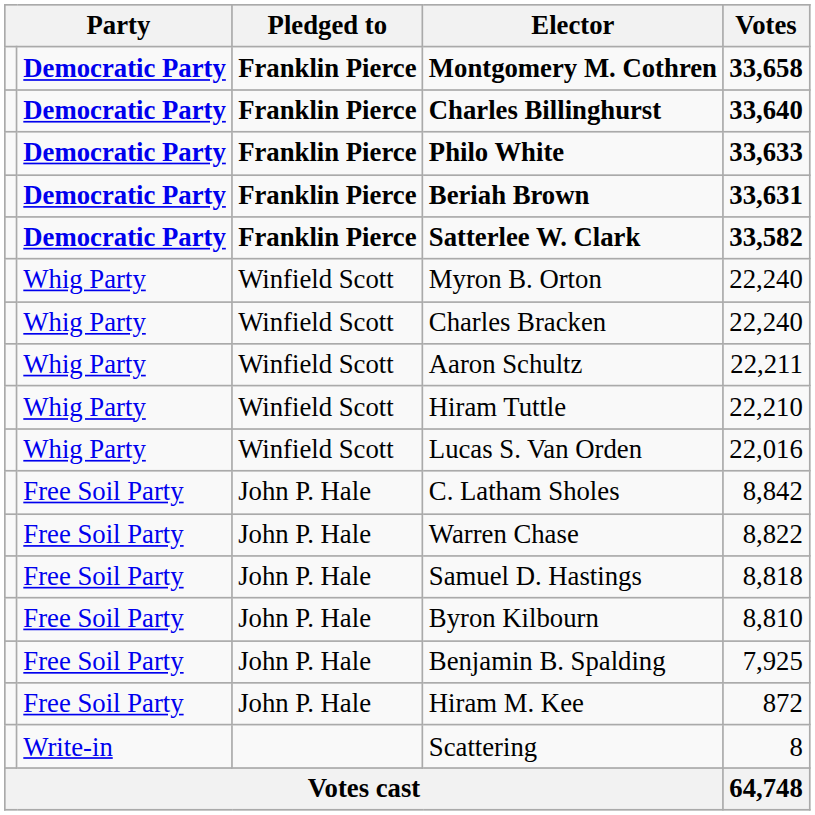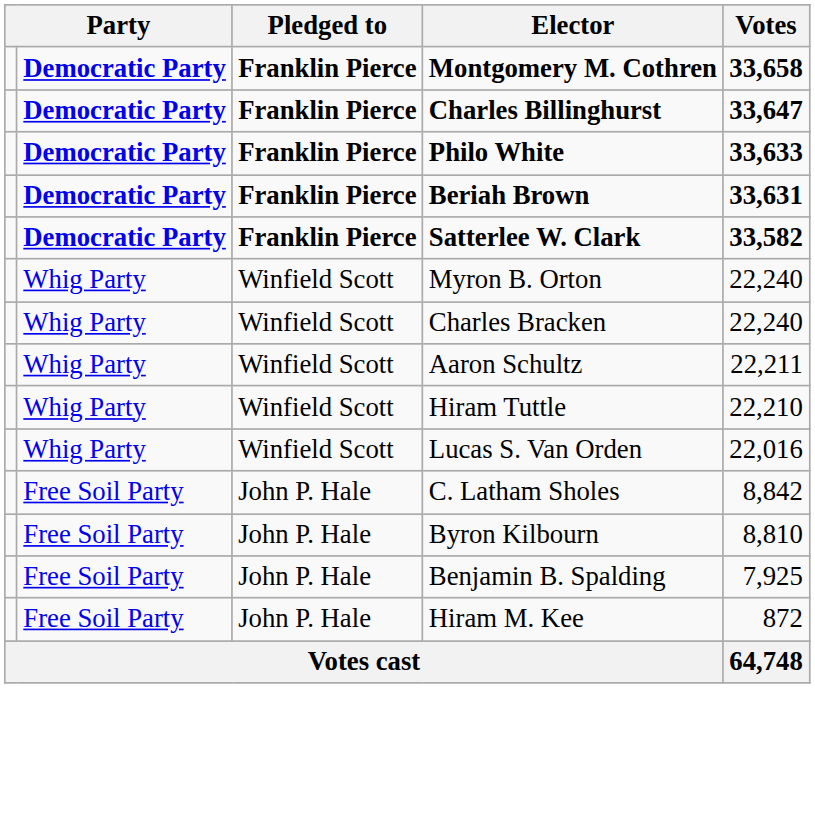Charles Billinghurst | Votes: 33,640 -> 33,647
- row: Free Soil Party | John P. Hale | Warren Chase | 8,822
- row: Free Soil Party | John P. Hale | Samuel D. Hastings | 8,818
- row: Write-in | Scattering | 8
